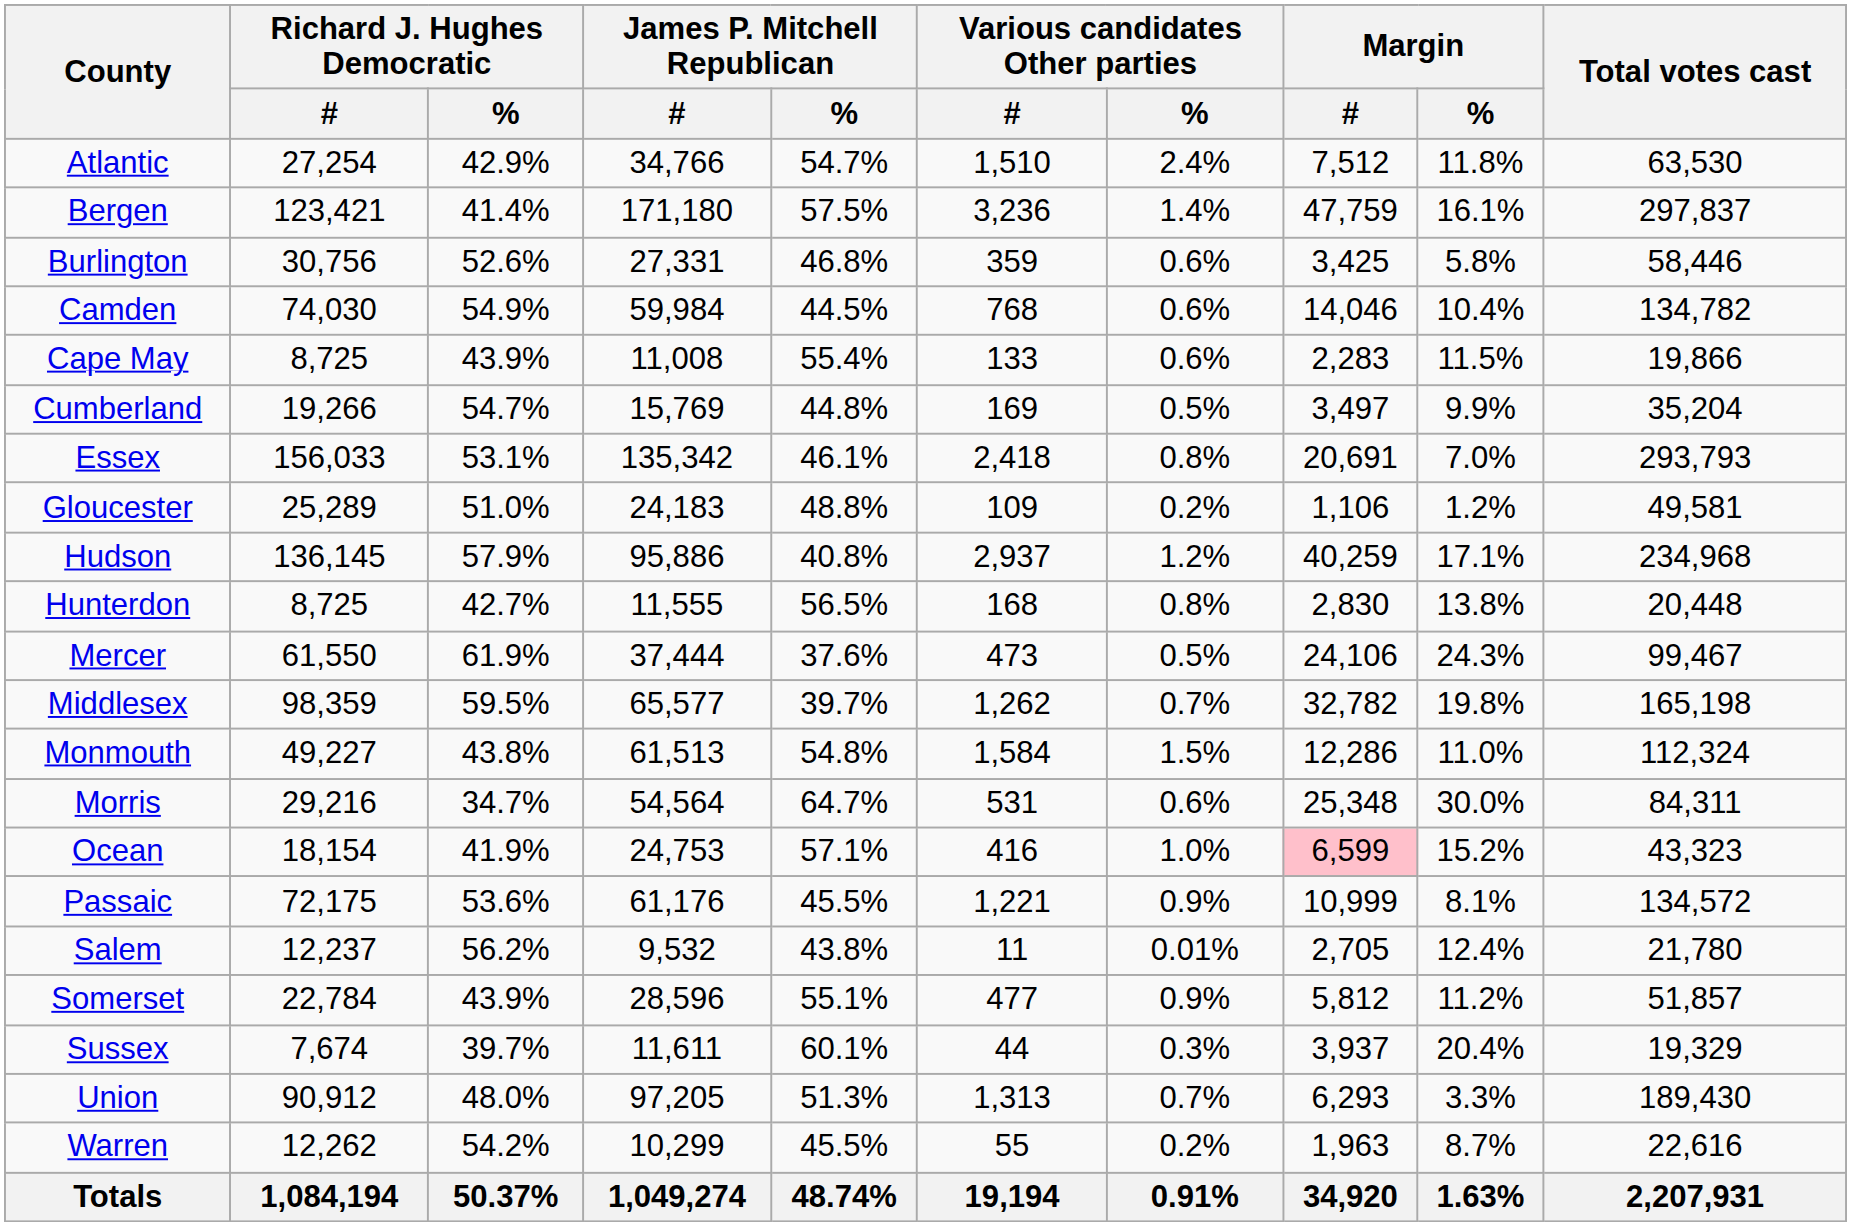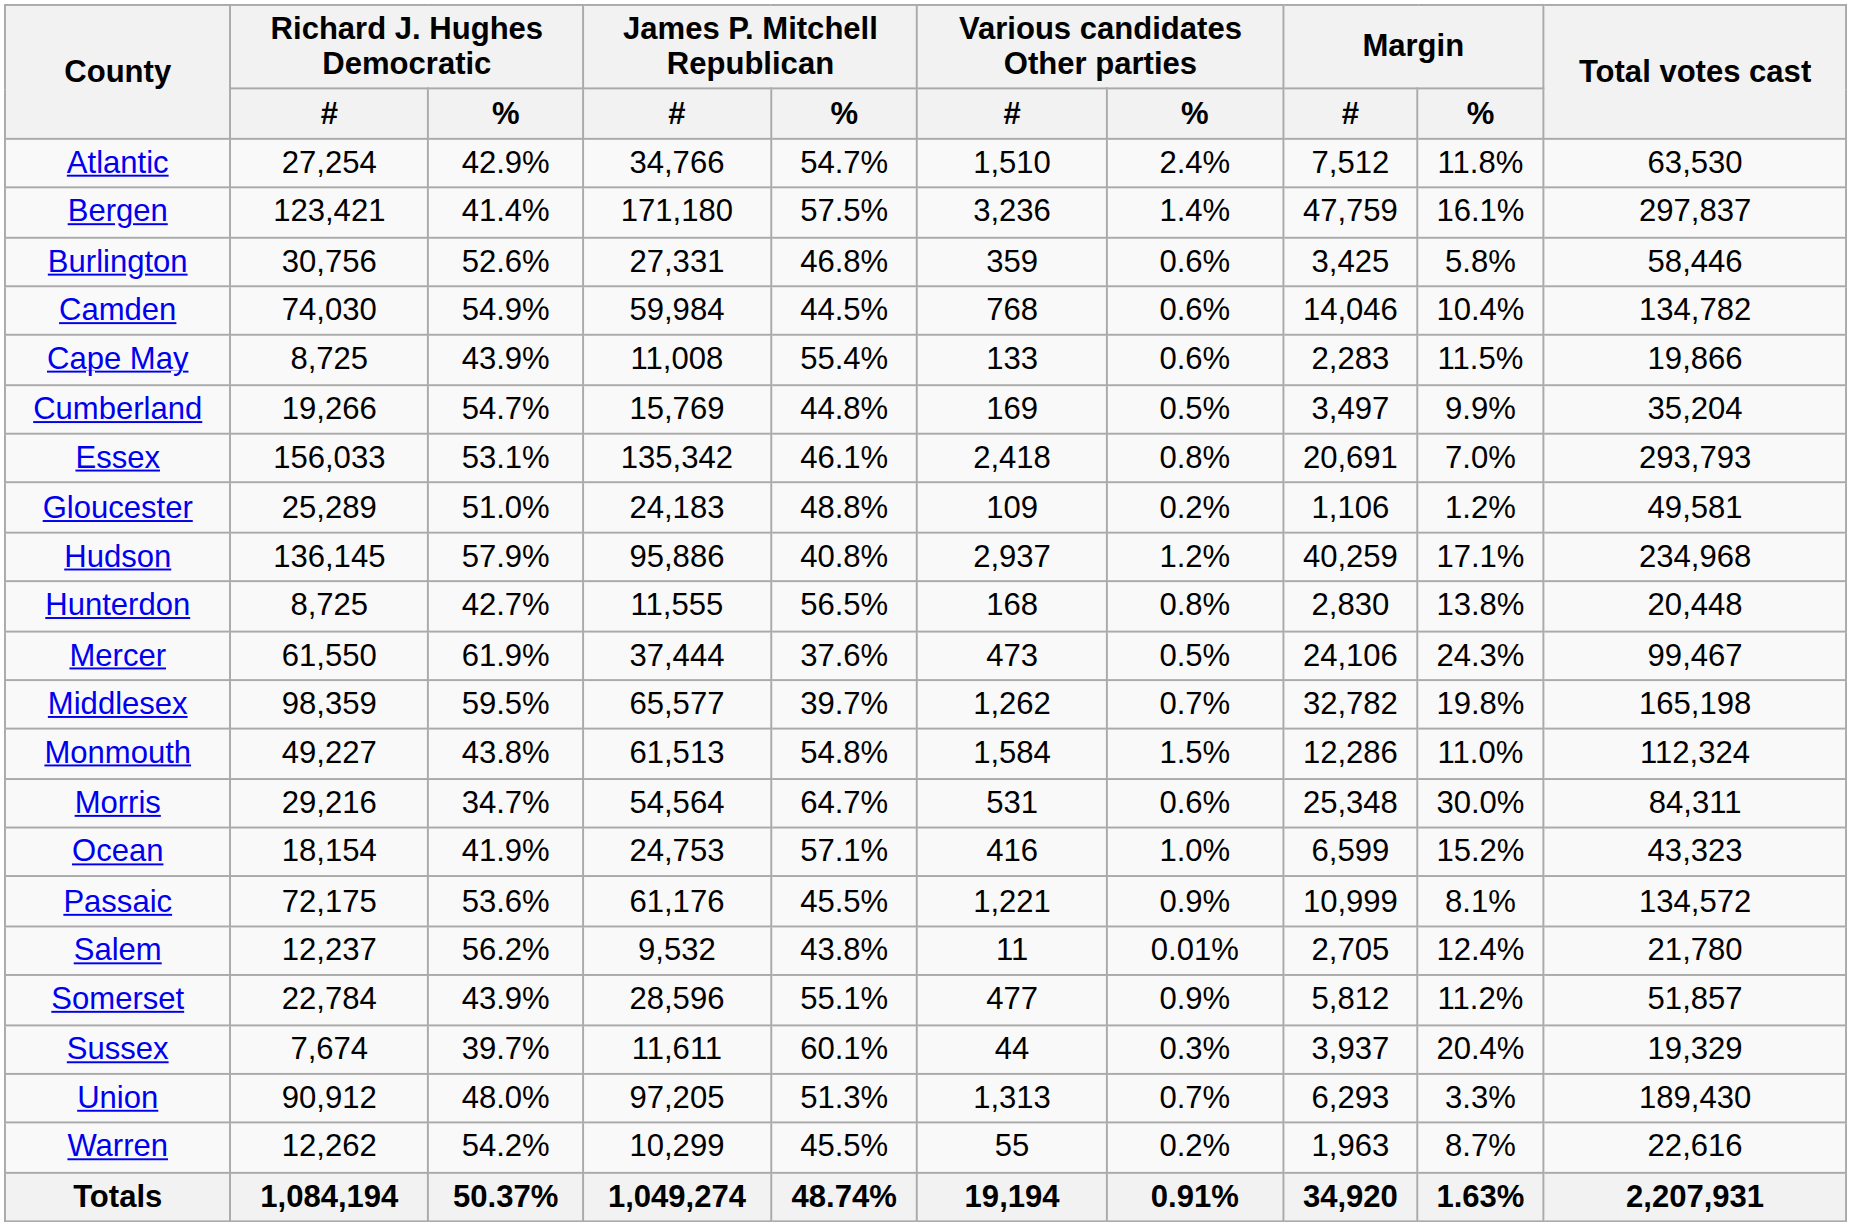Ocean | Margin / #: pink background -> no background
